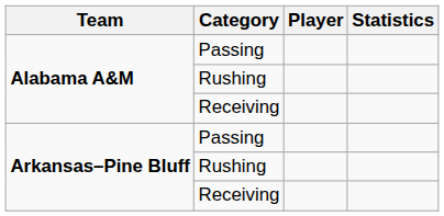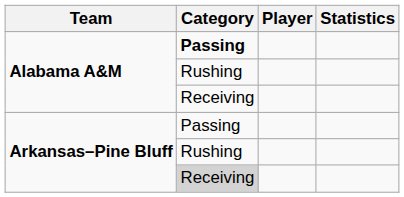Alabama A&M / Passing | Category: normal -> bold
Arkansas–Pine Bluff / Receiving | Category: no background -> lightgrey background
